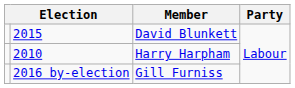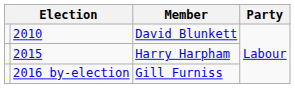David Blunkett | column 2: 2015 -> 2010
Harry Harpham | column 2: 2010 -> 2015
